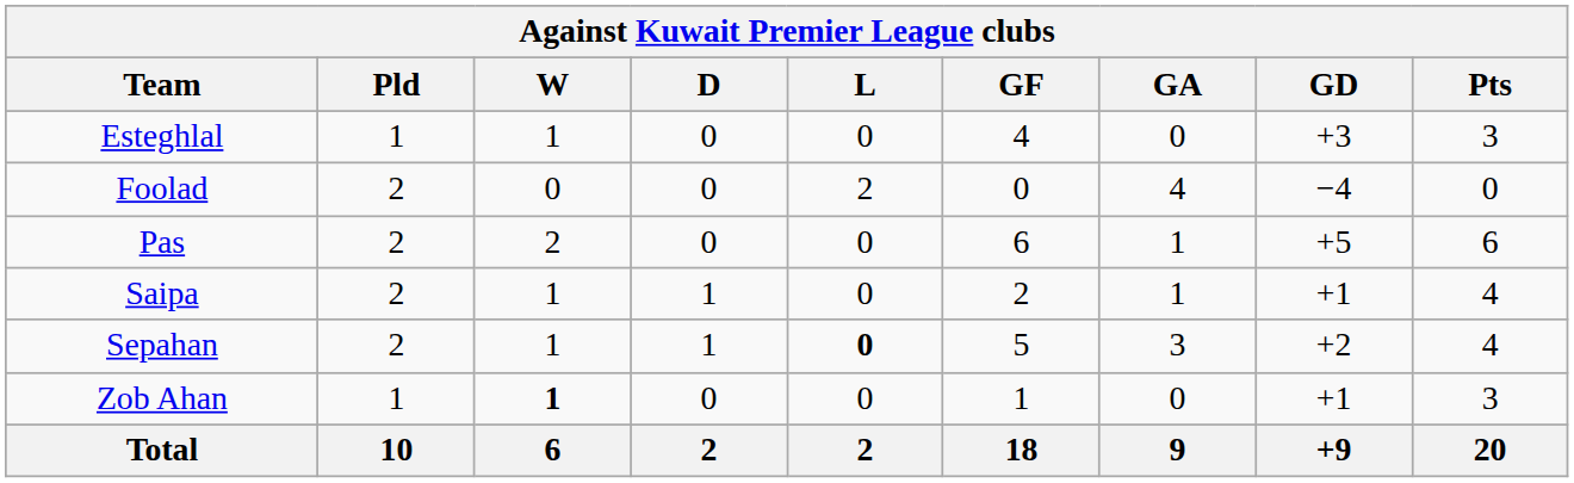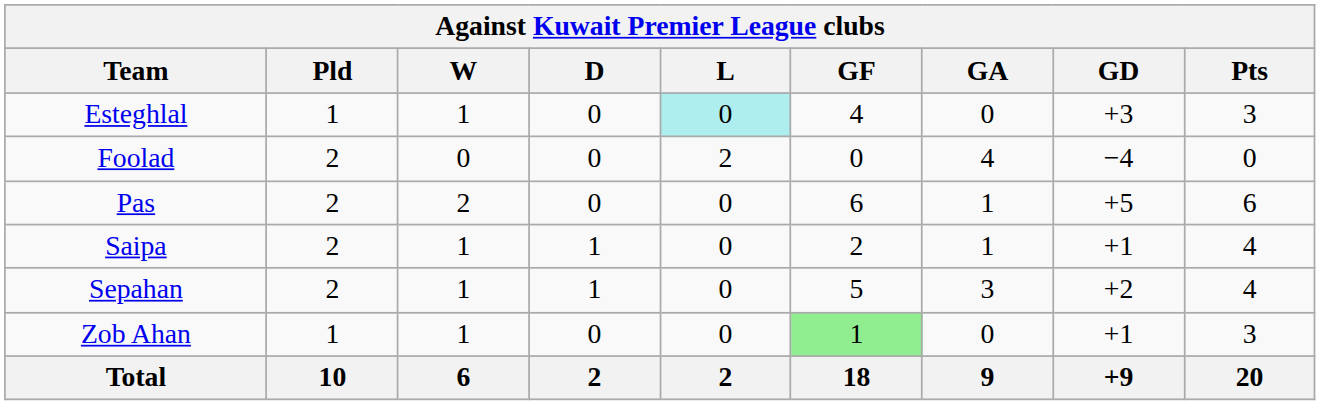Esteghlal | L: no background -> paleturquoise background
Sepahan | L: bold -> normal
Zob Ahan | W: bold -> normal
Zob Ahan | GF: no background -> lightgreen background
